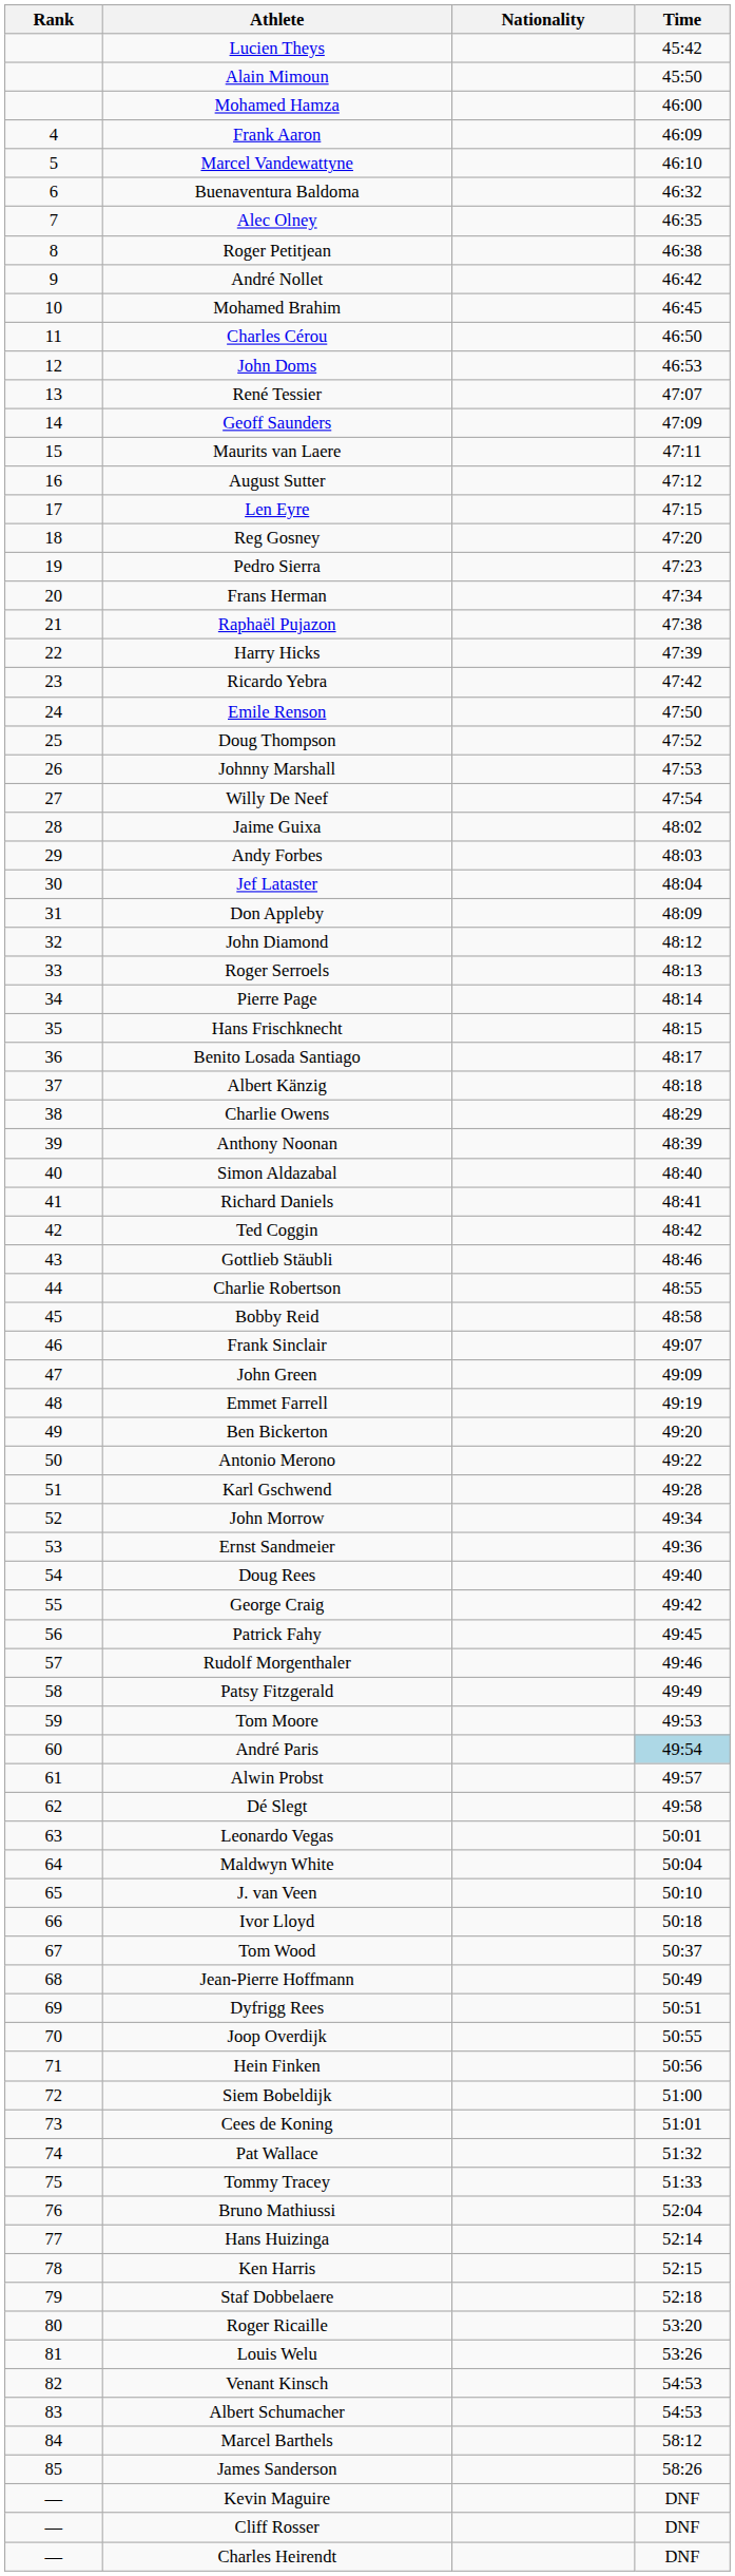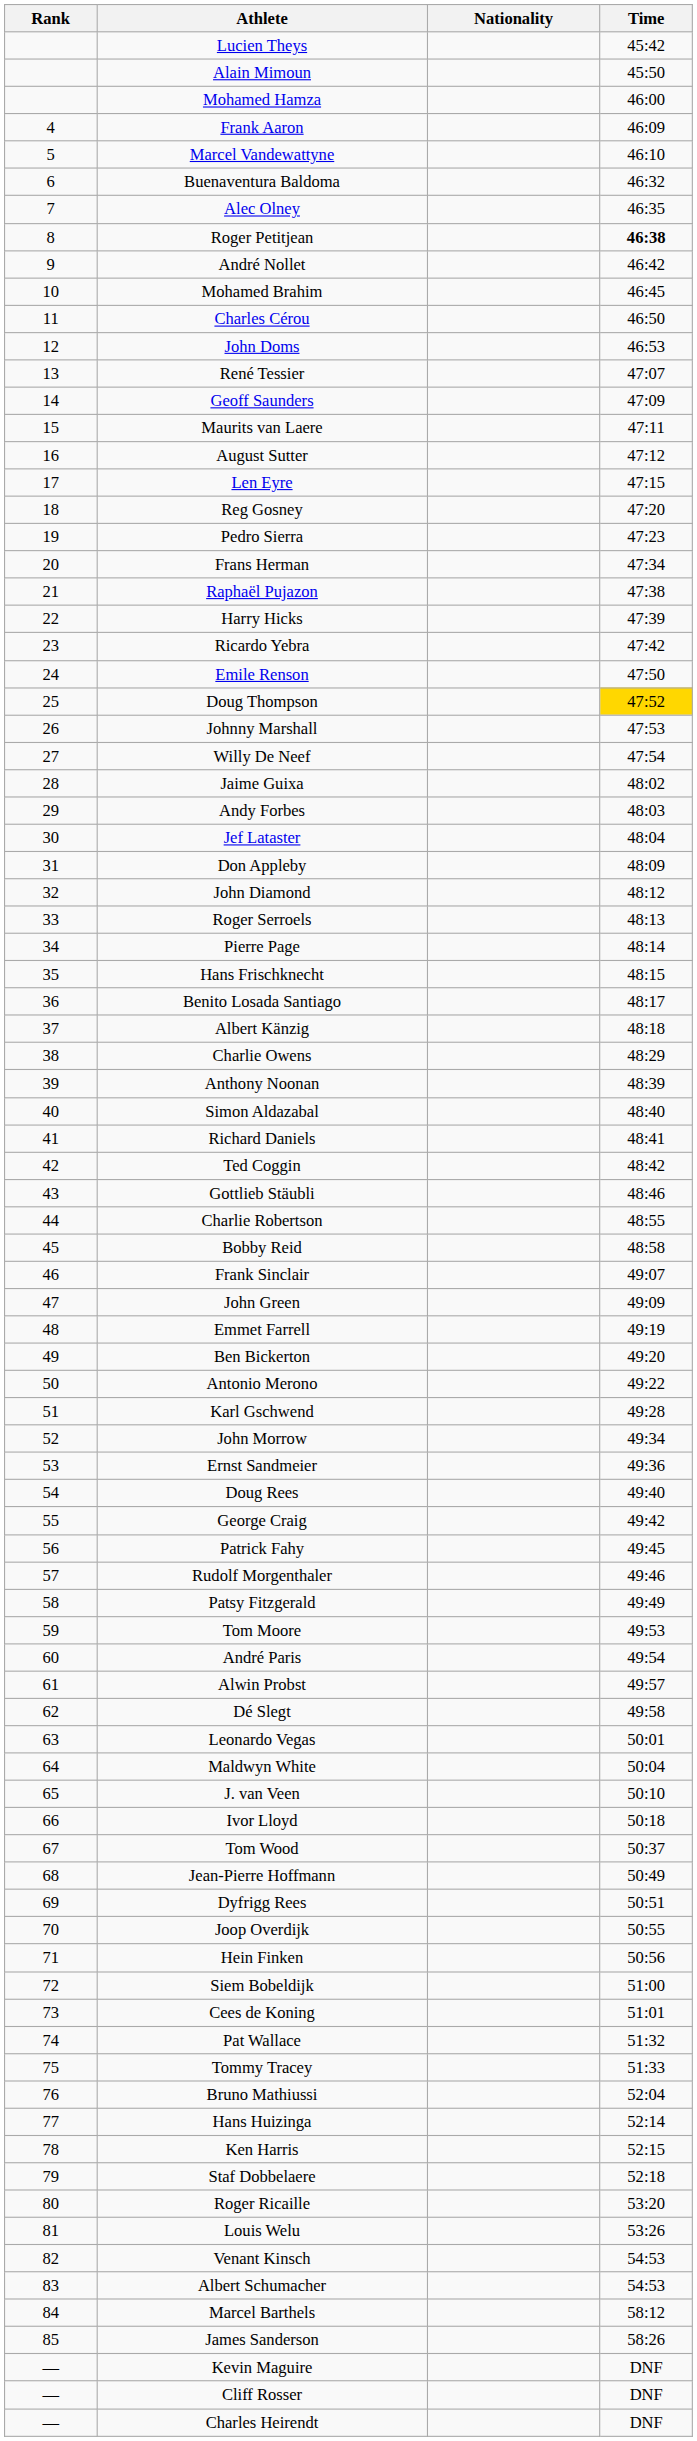Roger Petitjean | Time: normal -> bold
Doug Thompson | Time: no background -> gold background
André Paris | Time: lightblue background -> no background
